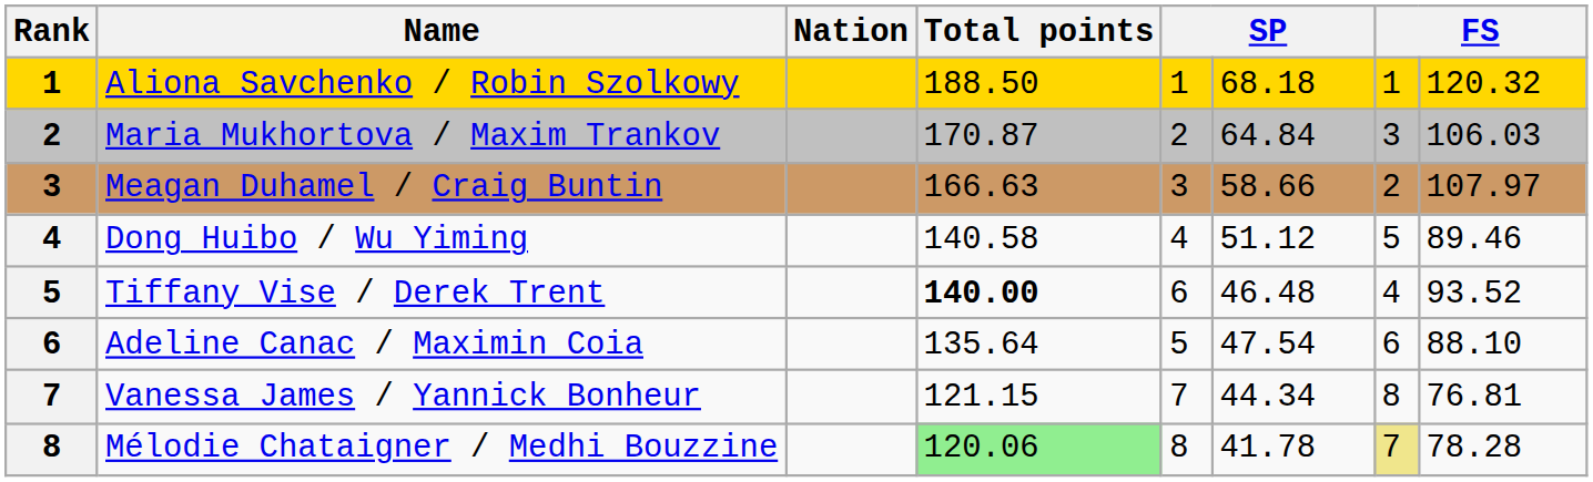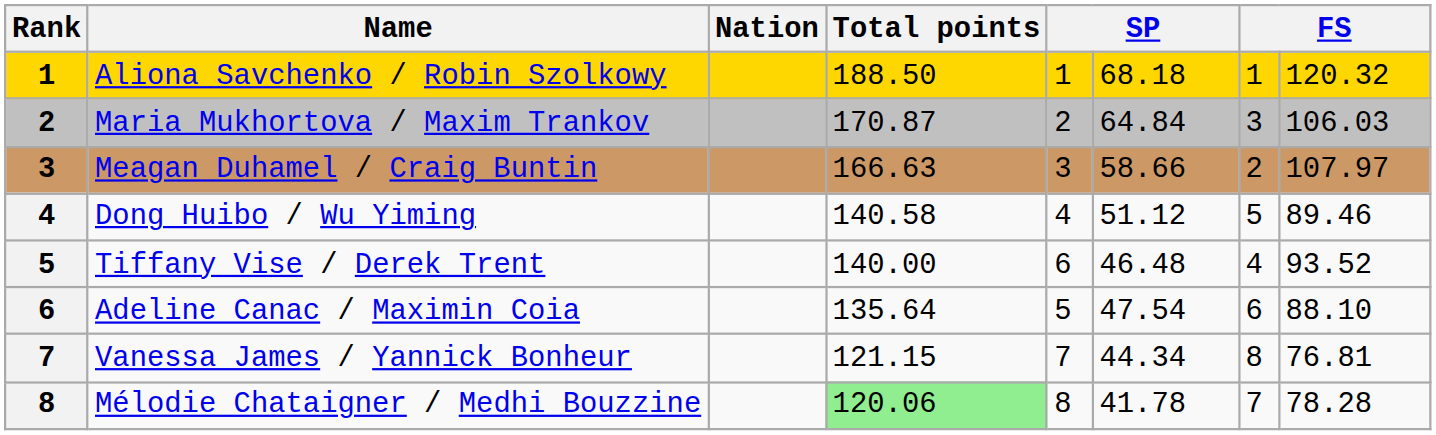Tiffany Vise / Derek Trent | Total points: bold -> normal
Mélodie Chataigner / Medhi Bouzzine | column 7: khaki background -> no background
